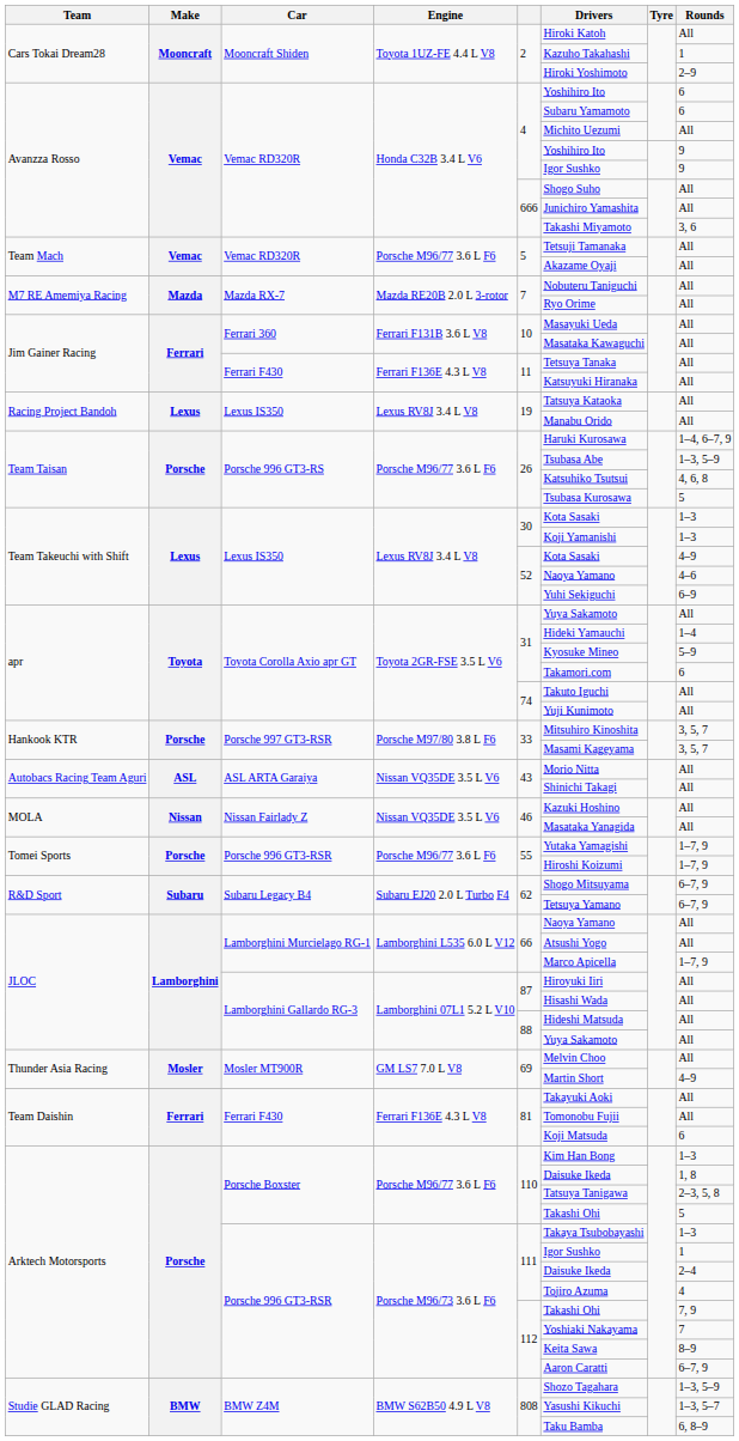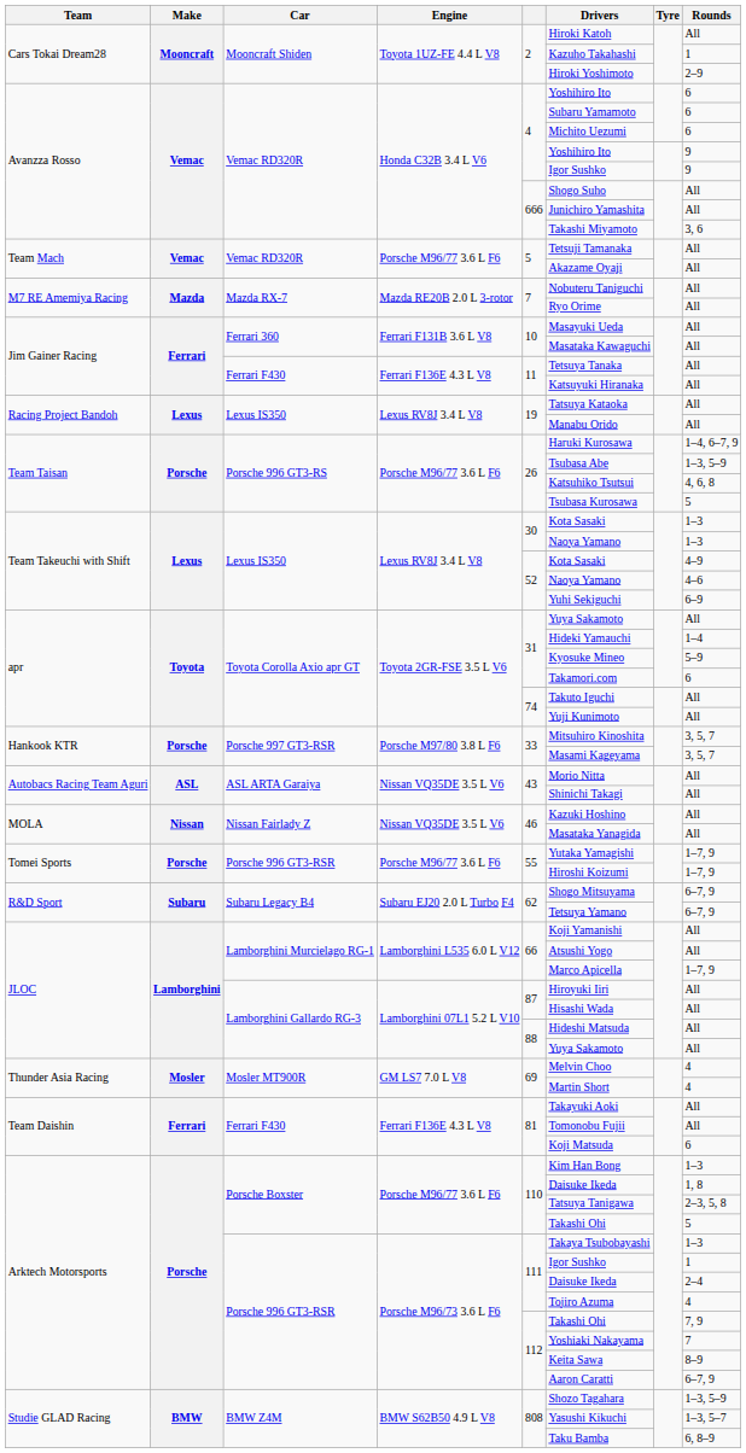row 7 | Rounds: All -> 6
row 28 | Drivers: Koji Yamanishi -> Naoya Yamano
row 48 | Drivers: Naoya Yamano -> Koji Yamanishi
row 55 | Rounds: All -> 4
row 56 | Rounds: 4–9 -> 4
